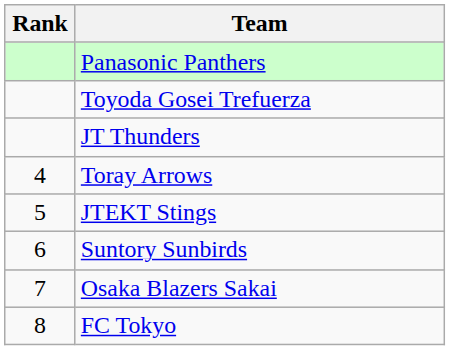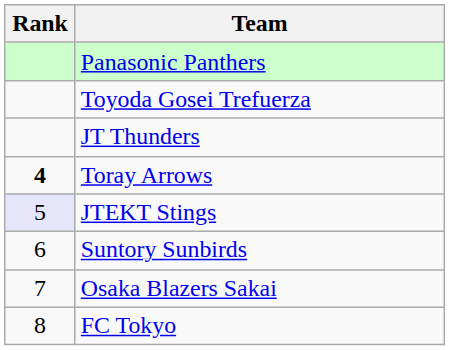Toray Arrows | Rank: normal -> bold
JTEKT Stings | Rank: no background -> lavender background
